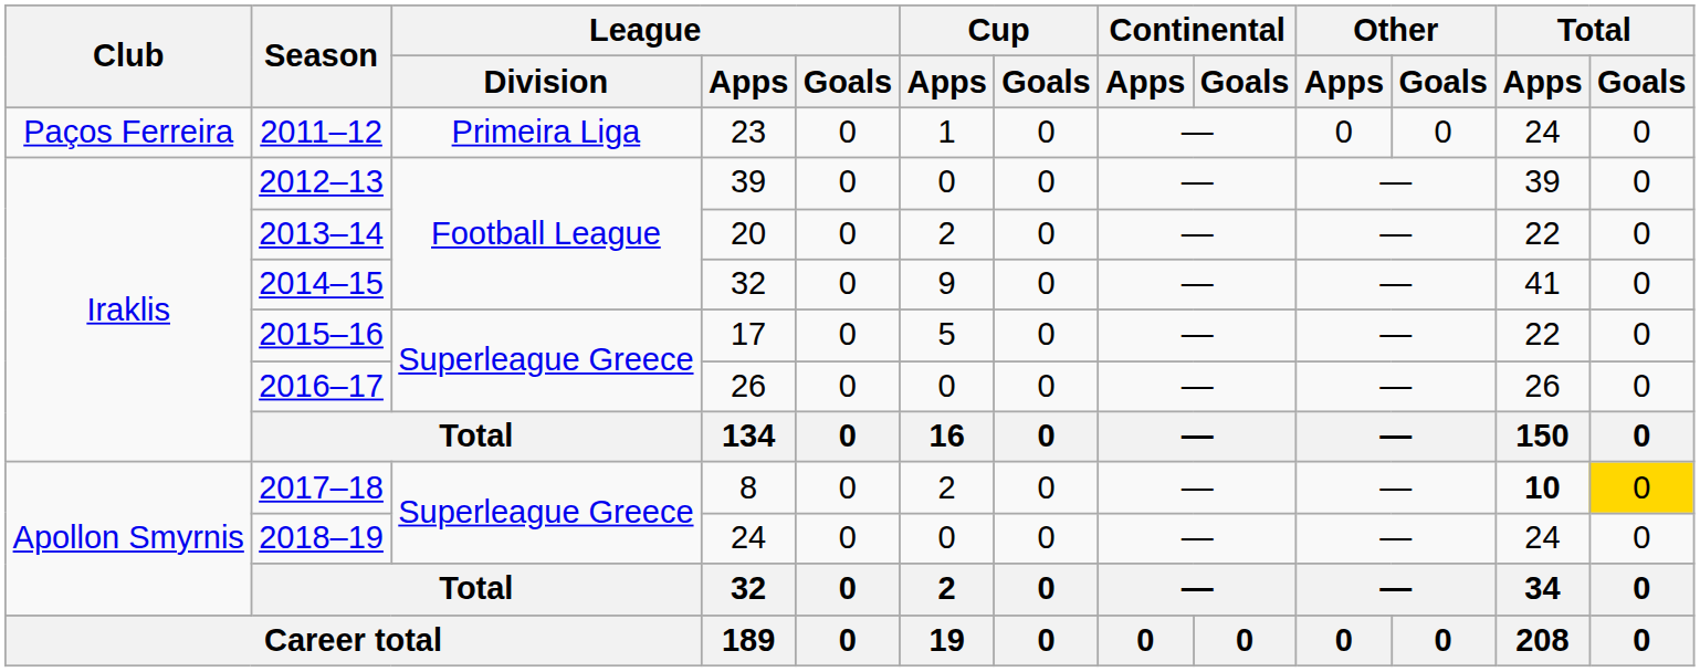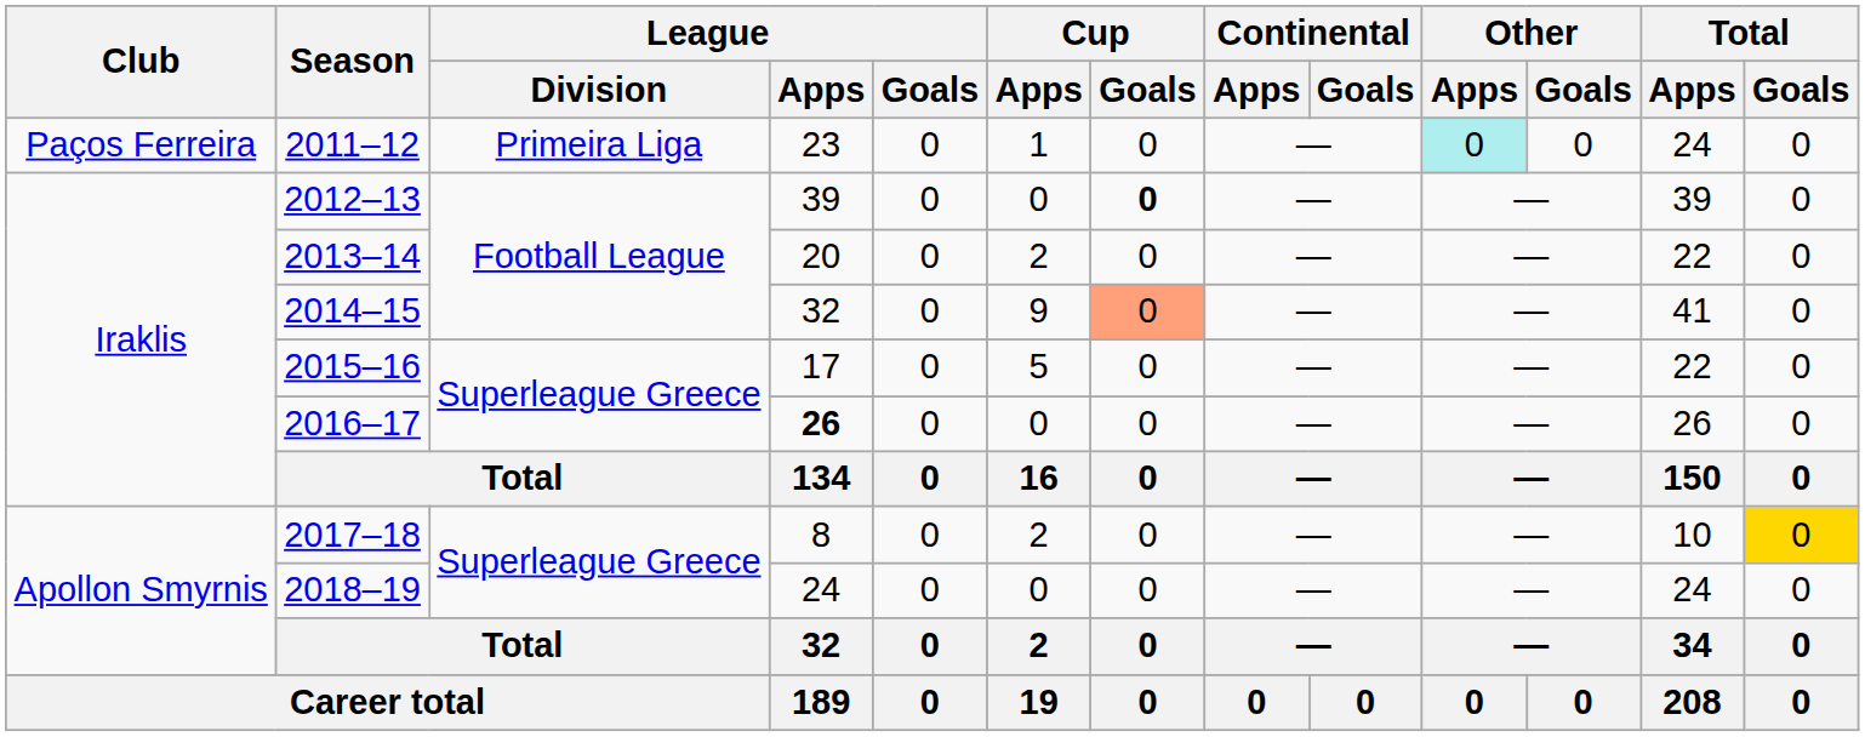2011–12 | Other / Apps: no background -> paleturquoise background
2012–13 | Cup / Goals: normal -> bold
2014–15 | Cup / Goals: no background -> lightsalmon background
2016–17 | League / Apps: normal -> bold
2017–18 | Total / Apps: bold -> normal
